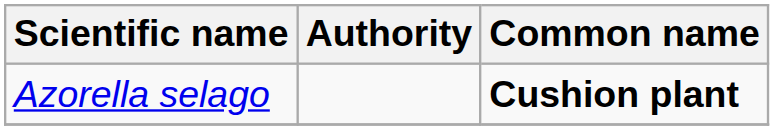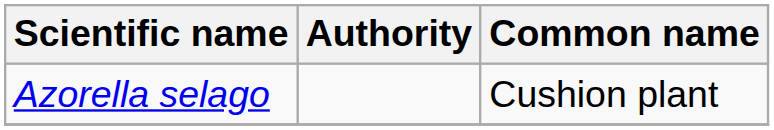Azorella selago | Common name: bold -> normal
